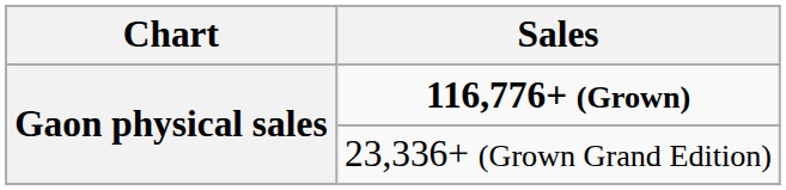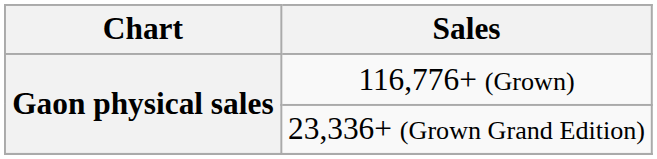116,776+ (Grown) | Sales: bold -> normal
